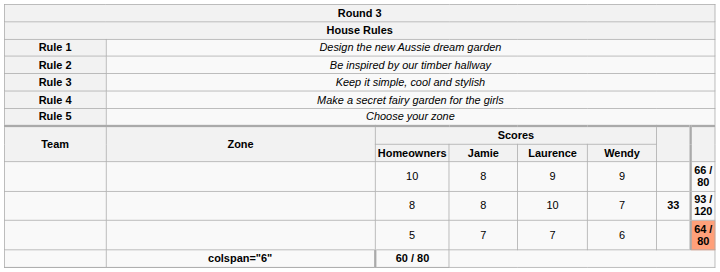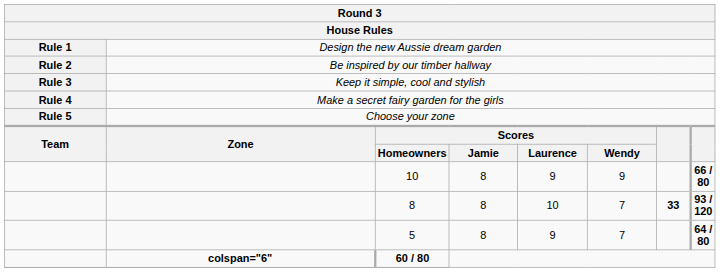5 | column 4: 7 -> 8
5 | column 5: 7 -> 9
5 | column 6: 6 -> 7
5 | column 8: lightsalmon background -> no background
